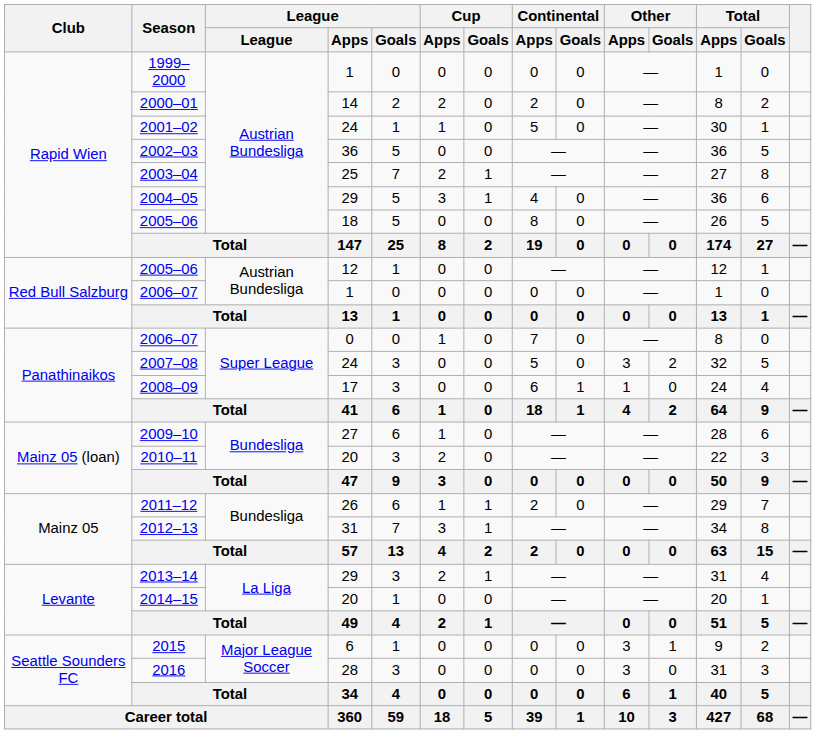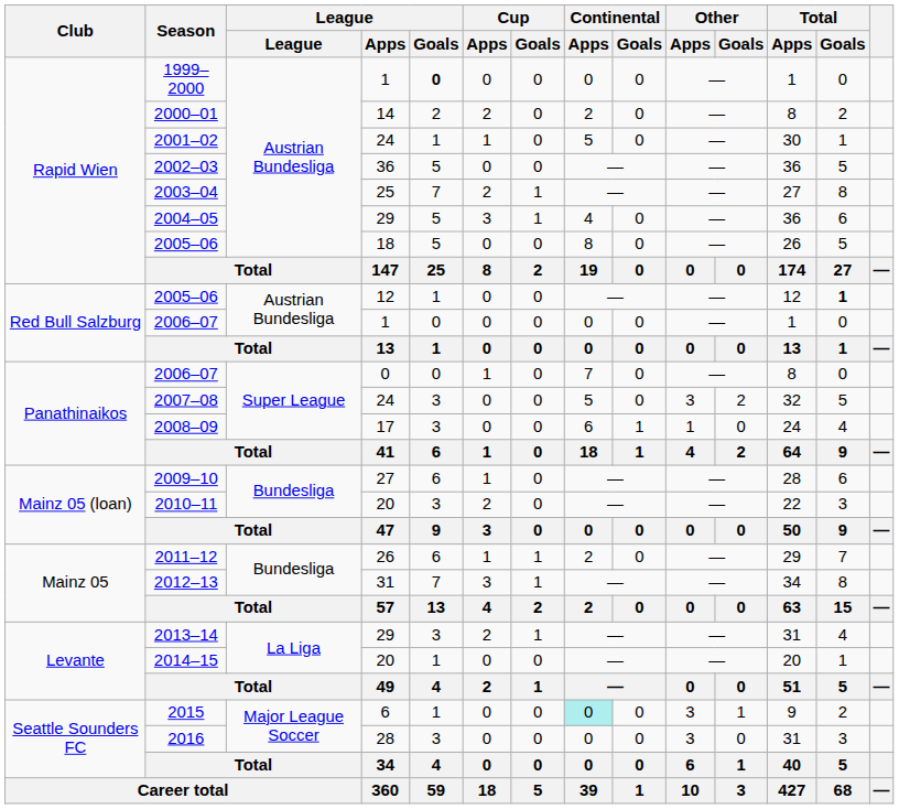1999–2000 | League / Goals: normal -> bold
2005–06 / 12 | Total / Goals: normal -> bold
2015 | Continental / Apps: no background -> paleturquoise background
